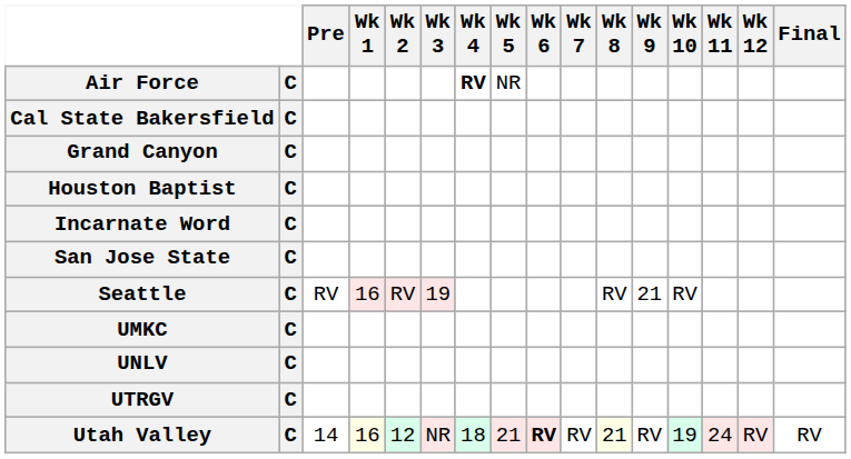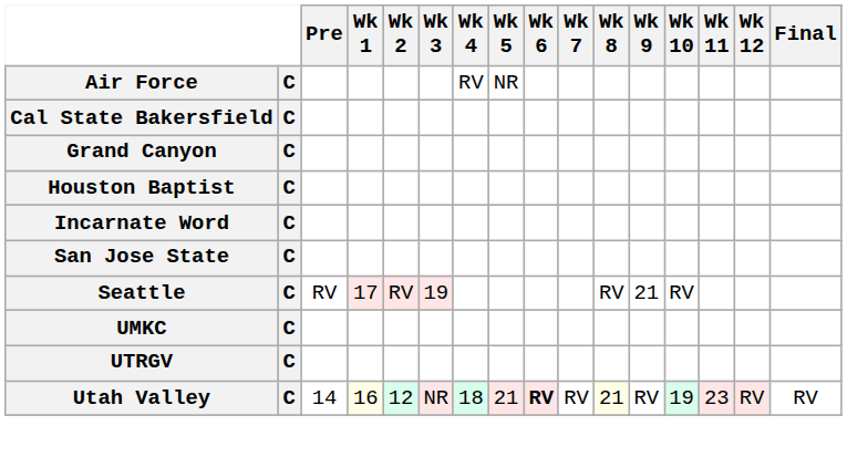Air Force | Wk 4: bold -> normal
Seattle | Wk 1: 16 -> 17
- row: UNLV | C
Utah Valley | Wk 11: 24 -> 23
